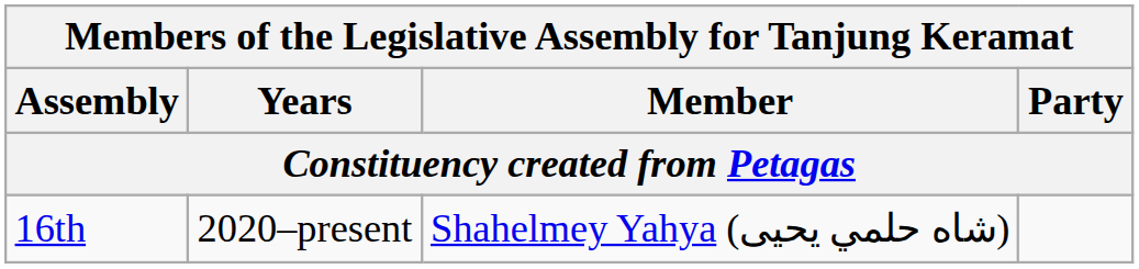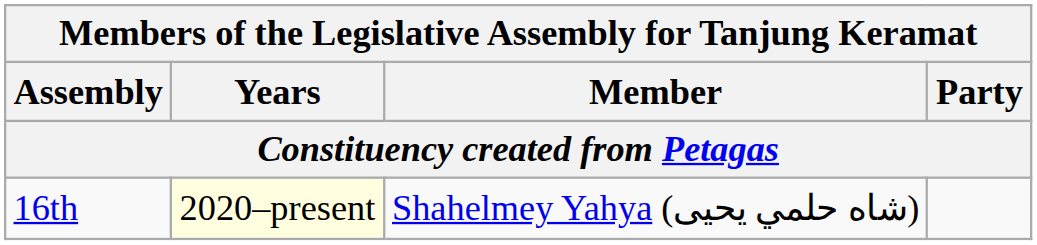16th | Years: no background -> lightyellow background
